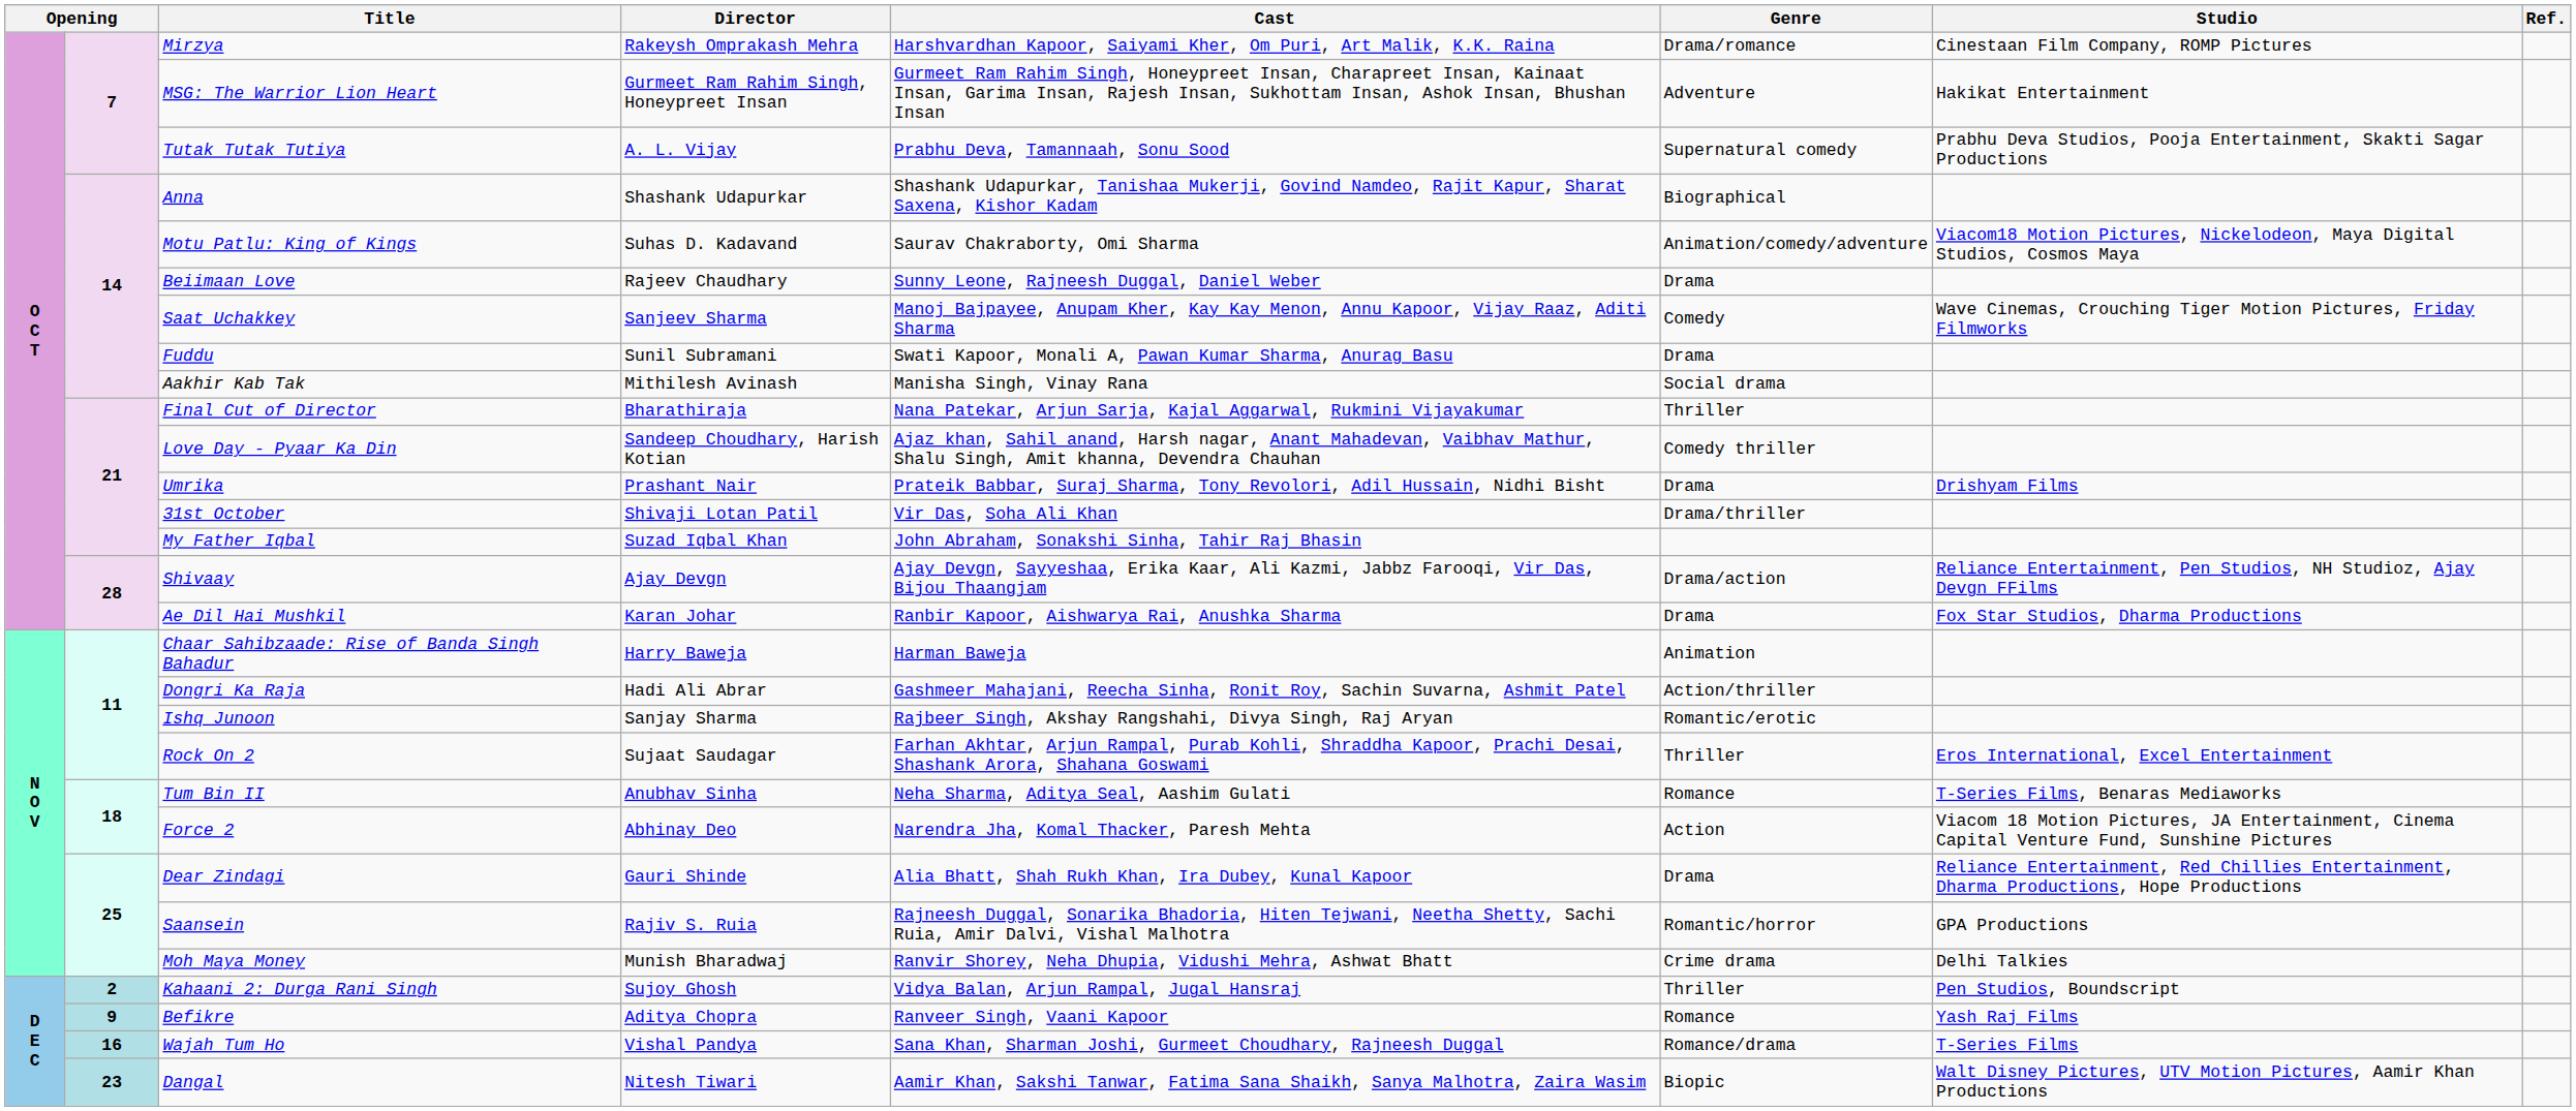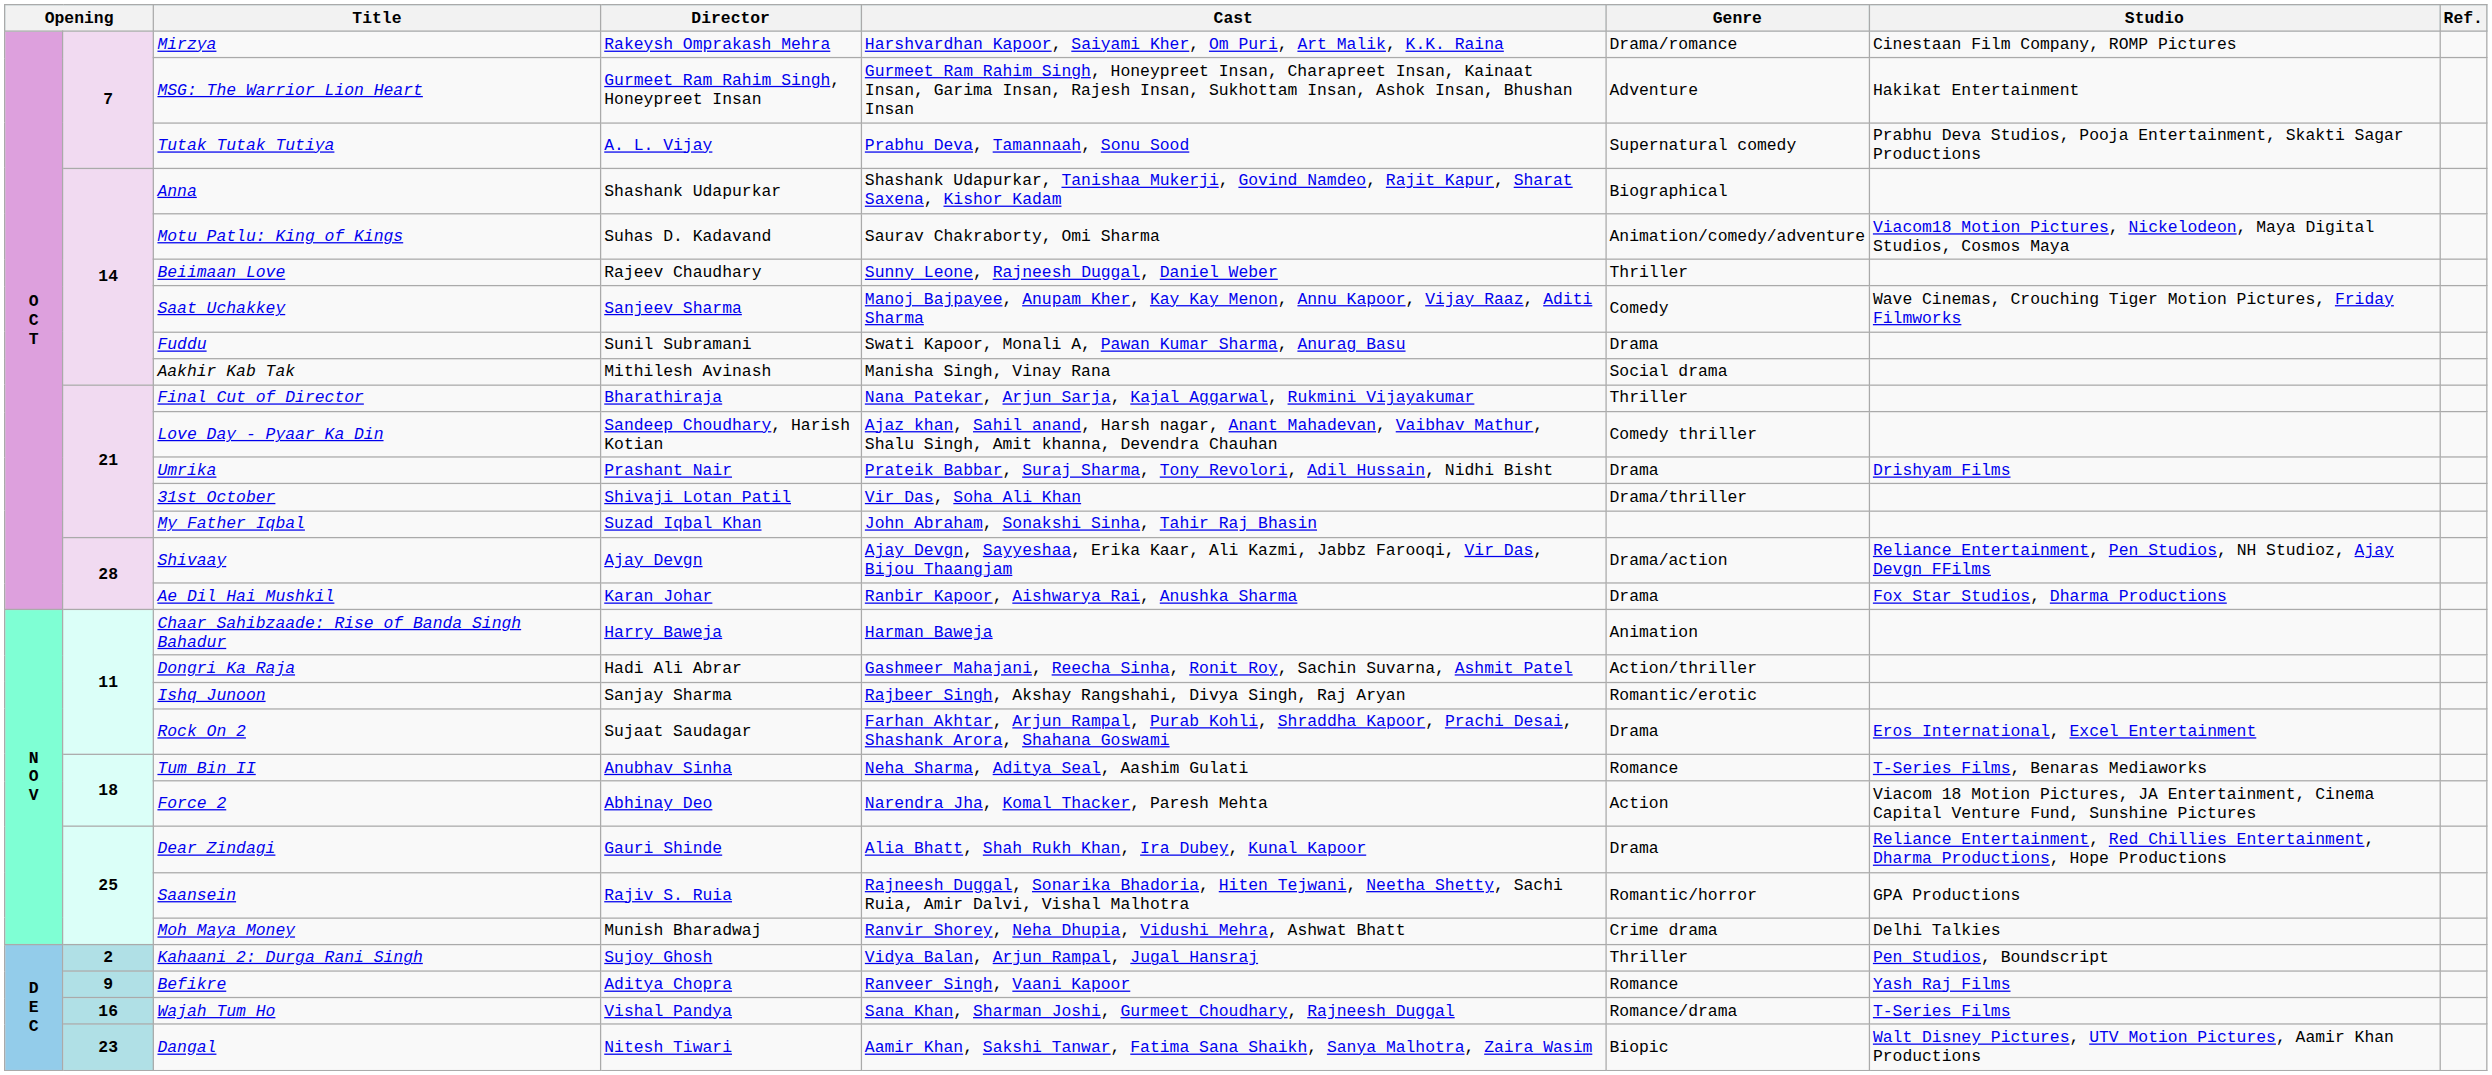Beiimaan Love | Genre: Drama -> Thriller
Rock On 2 | Genre: Thriller -> Drama
